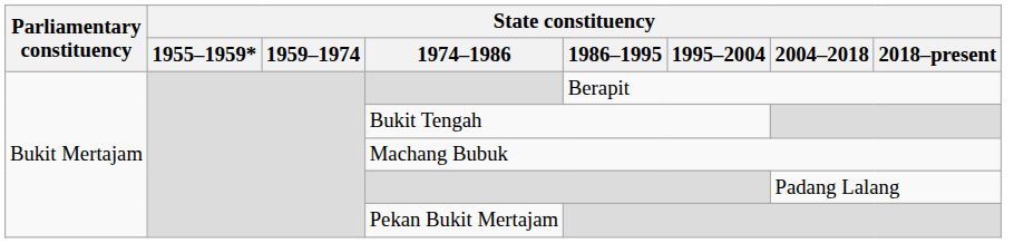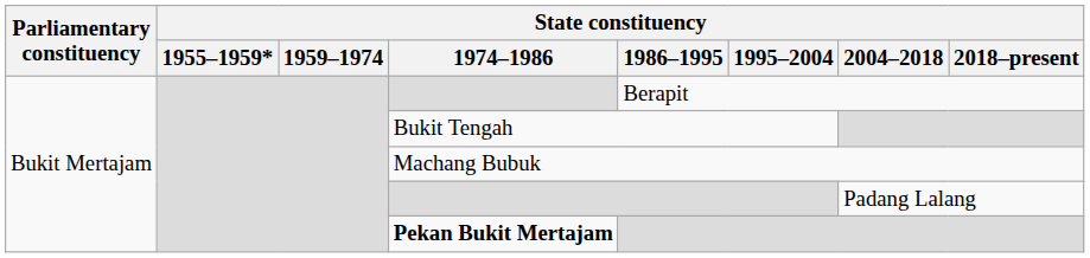Pekan Bukit Mertajam | State constituency / 1974–1986: normal -> bold
